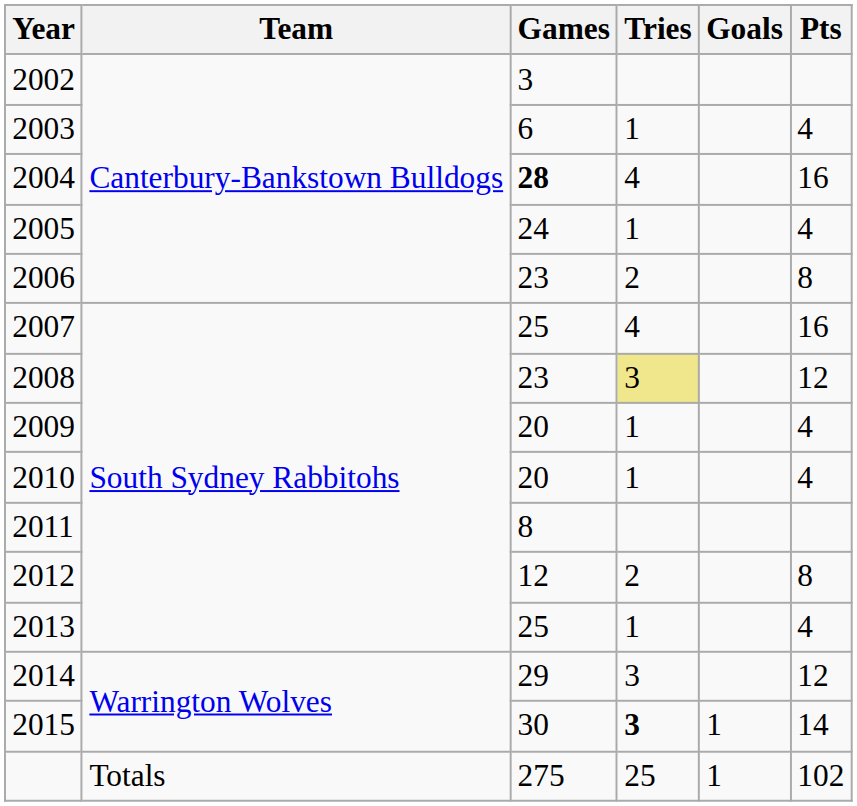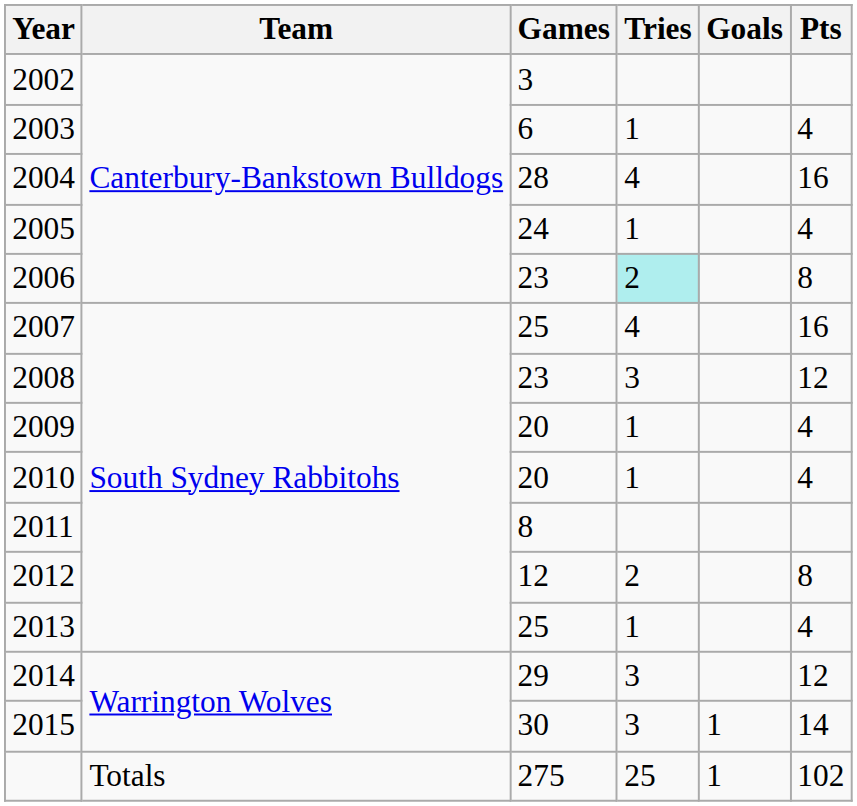2004 | Games: bold -> normal
2006 | Tries: no background -> paleturquoise background
2008 | Tries: khaki background -> no background
2015 | Tries: bold -> normal
